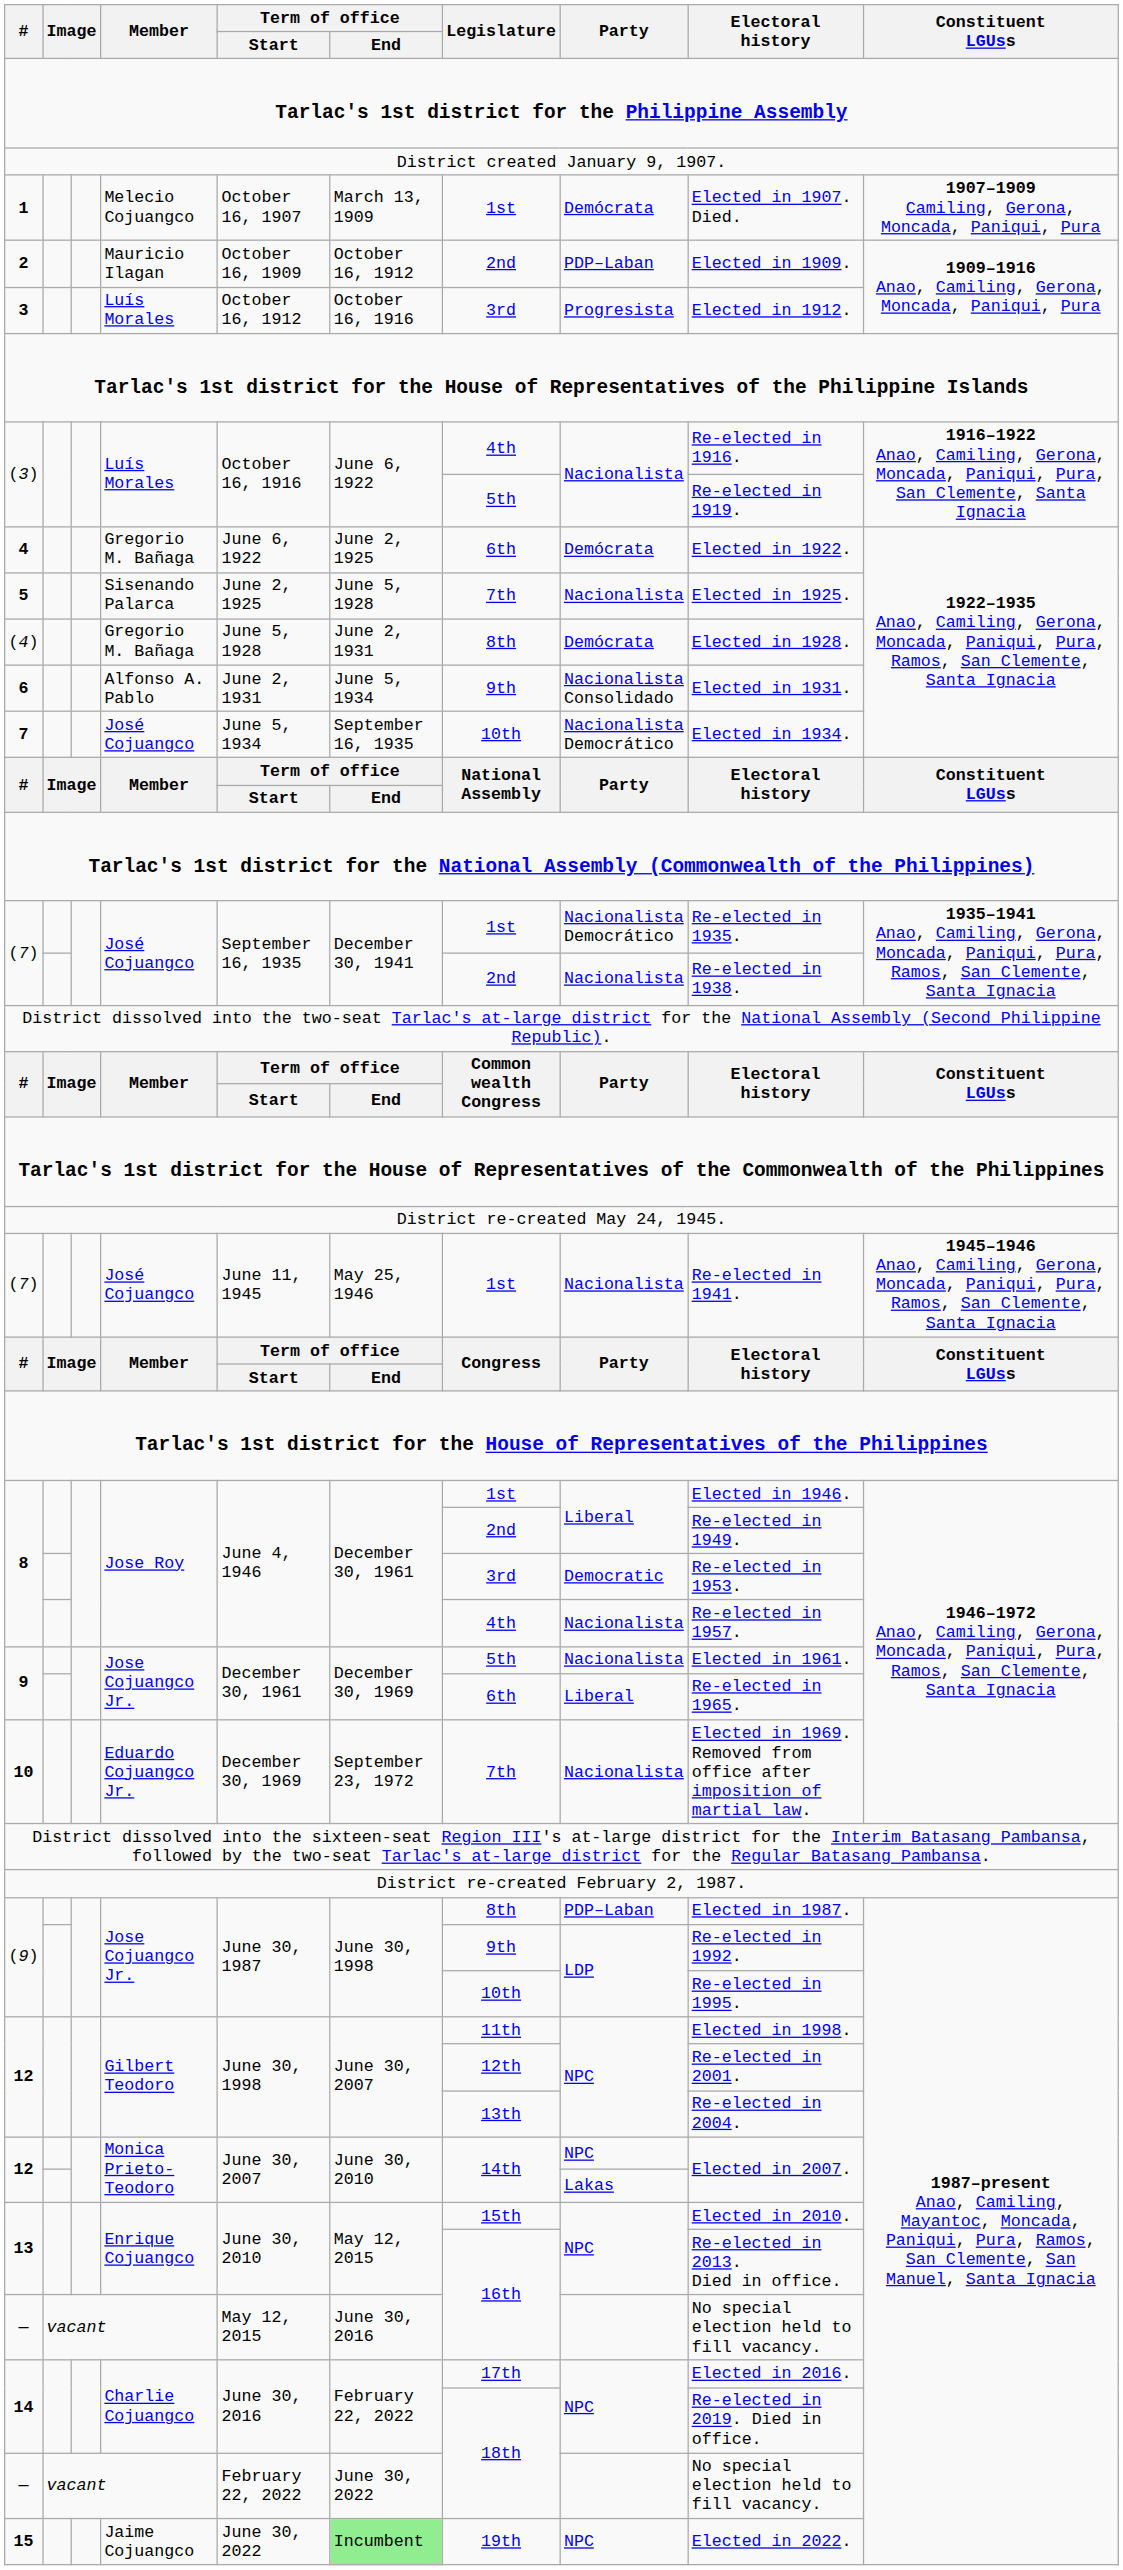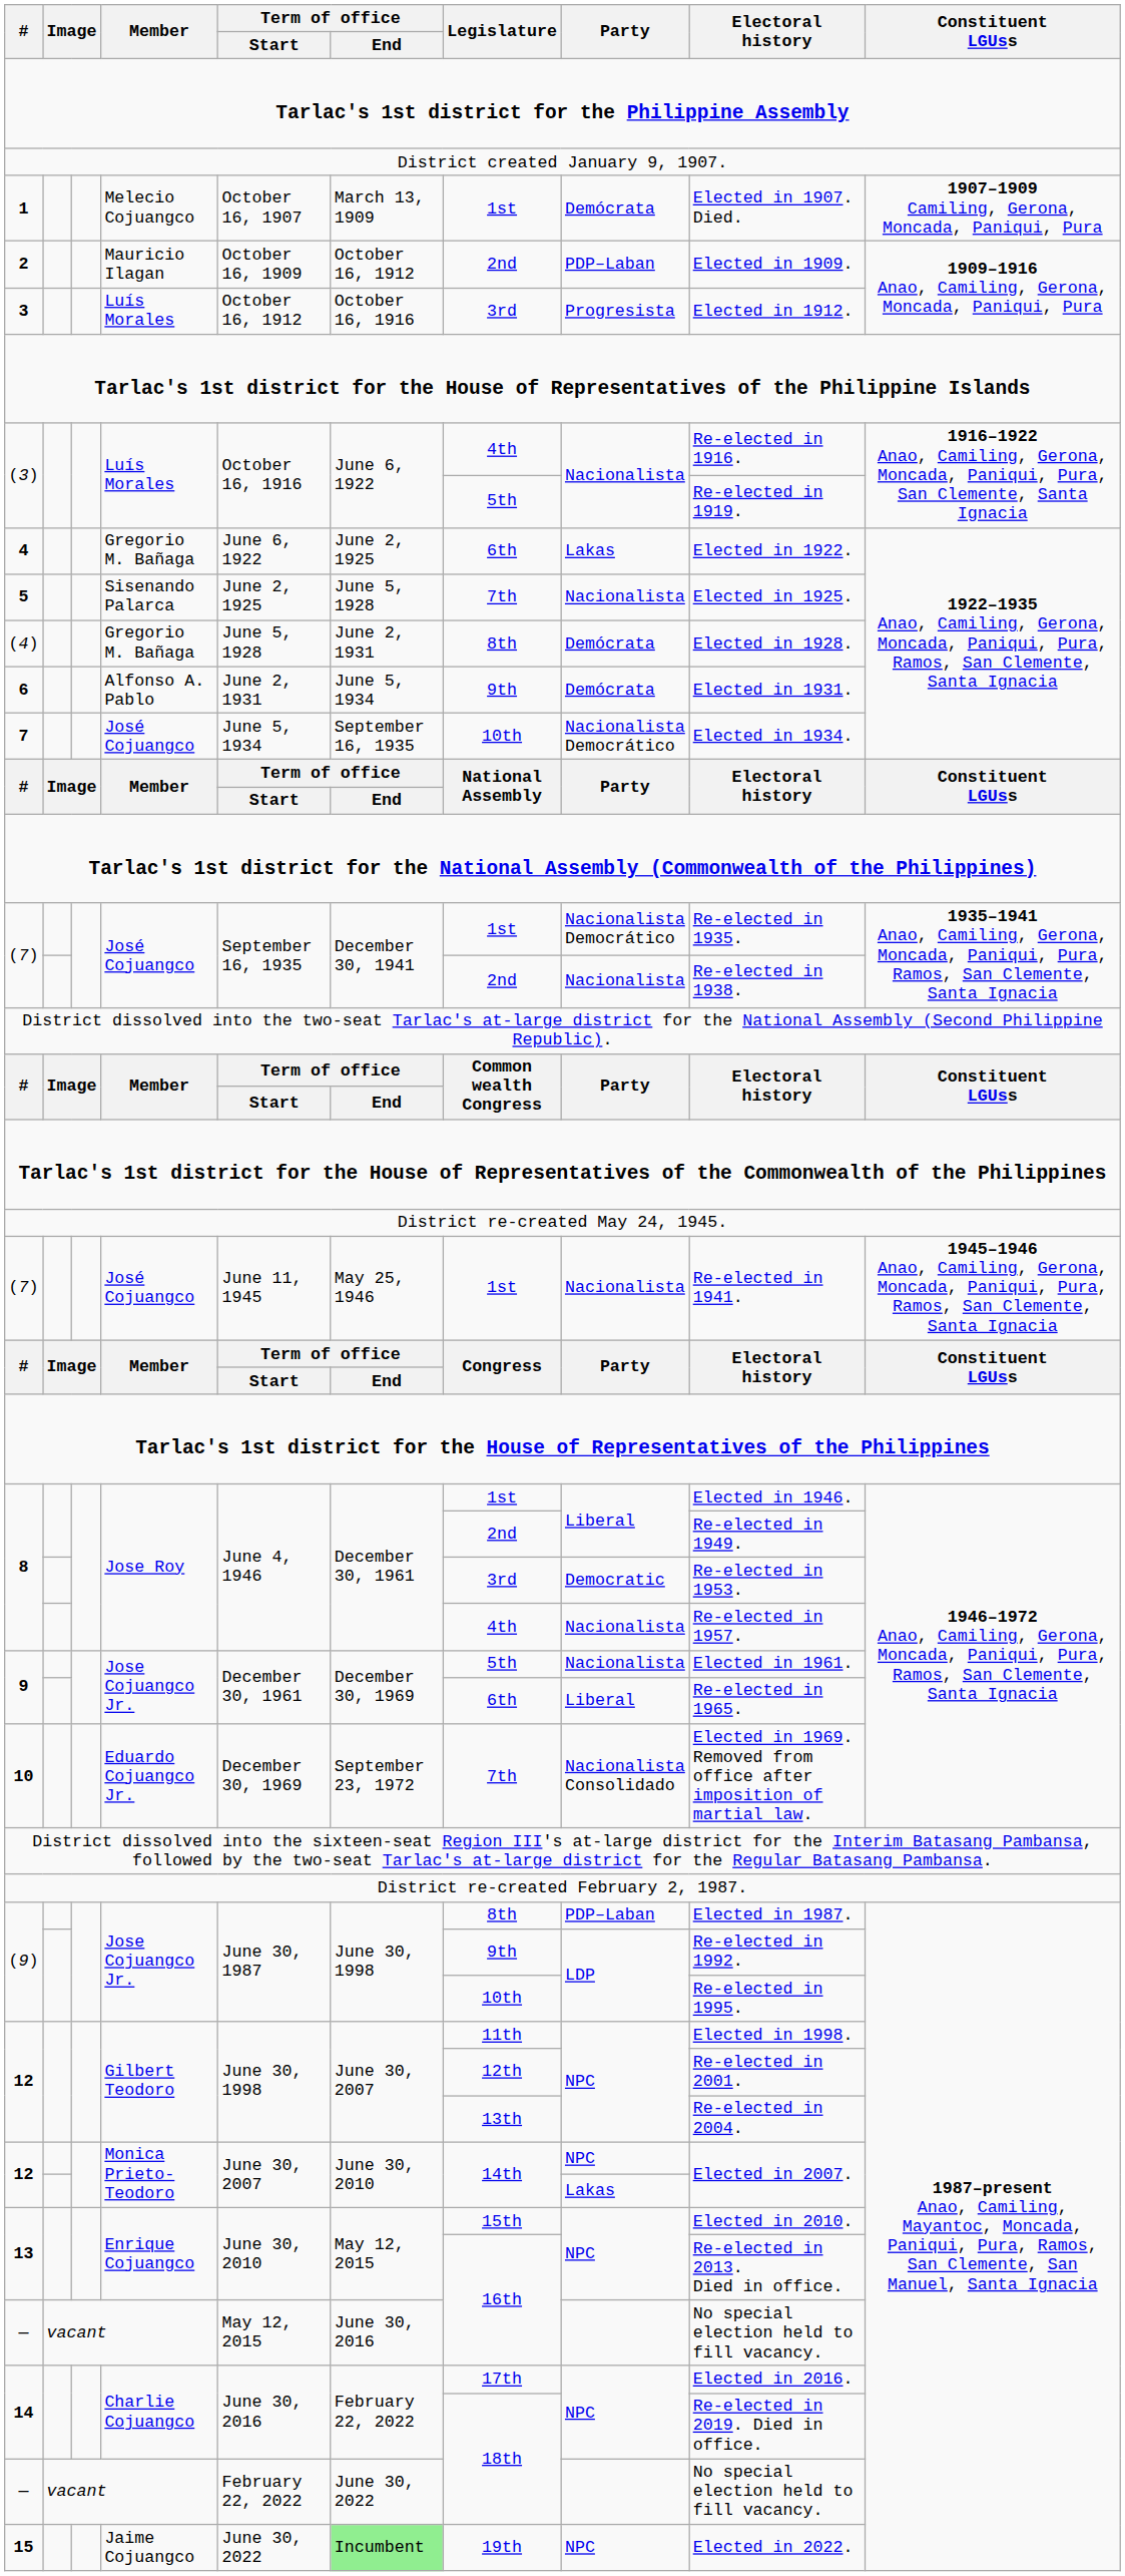4 | Party: Demócrata -> Lakas
6 | Party: Nacionalista Consolidado -> Demócrata
10 | Party: Nacionalista -> Nacionalista Consolidado
